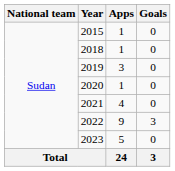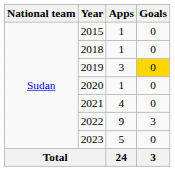2019 | Goals: no background -> gold background
